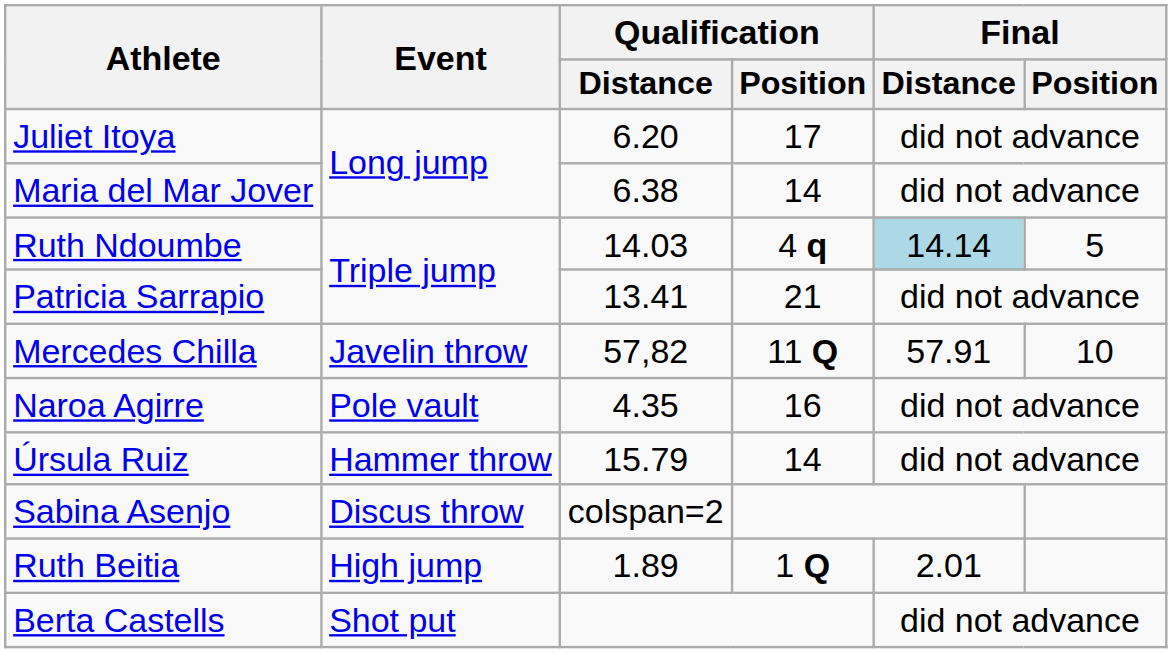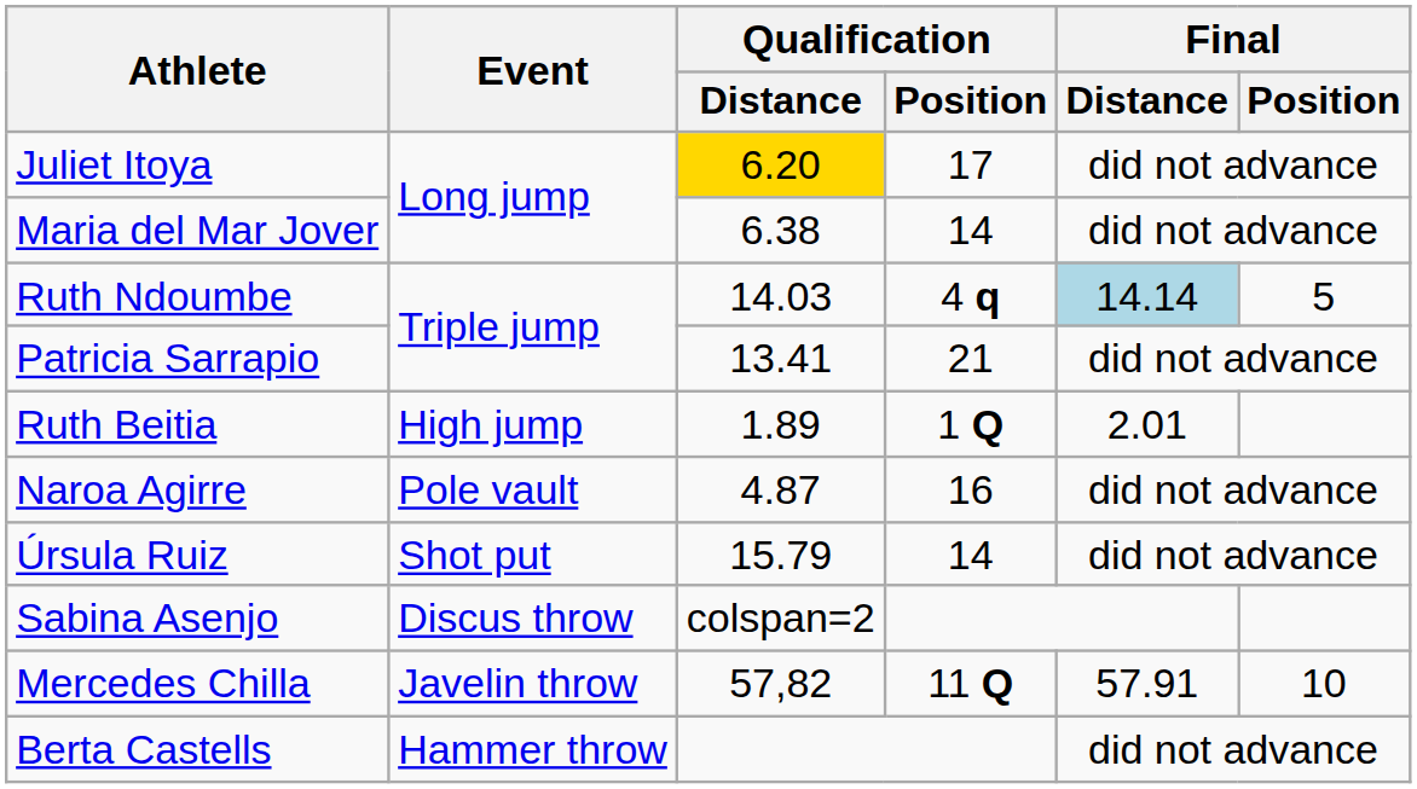Juliet Itoya | Qualification / Distance: no background -> gold background
rows swapped: Ruth Beitia <-> Mercedes Chilla
Naroa Agirre | Qualification / Distance: 4.35 -> 4.87
Úrsula Ruiz | Event: Hammer throw -> Shot put
Berta Castells | Event: Shot put -> Hammer throw
